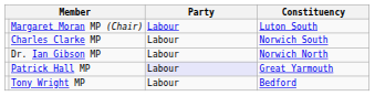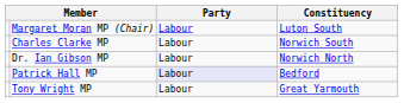Patrick Hall MP | column 4: Great Yarmouth -> Bedford
Tony Wright MP | column 4: Bedford -> Great Yarmouth
